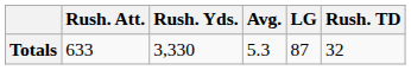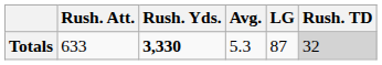row 2 | Rush. Yds.: normal -> bold
row 2 | Rush. TD: no background -> lightgrey background
